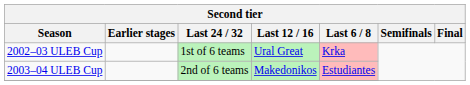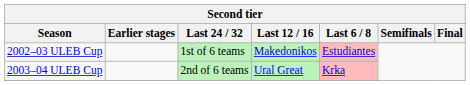2002–03 ULEB Cup | Last 12 / 16: Ural Great -> Makedonikos
2002–03 ULEB Cup | Last 6 / 8: Krka -> Estudiantes
2003–04 ULEB Cup | Last 12 / 16: Makedonikos -> Ural Great
2003–04 ULEB Cup | Last 6 / 8: Estudiantes -> Krka
